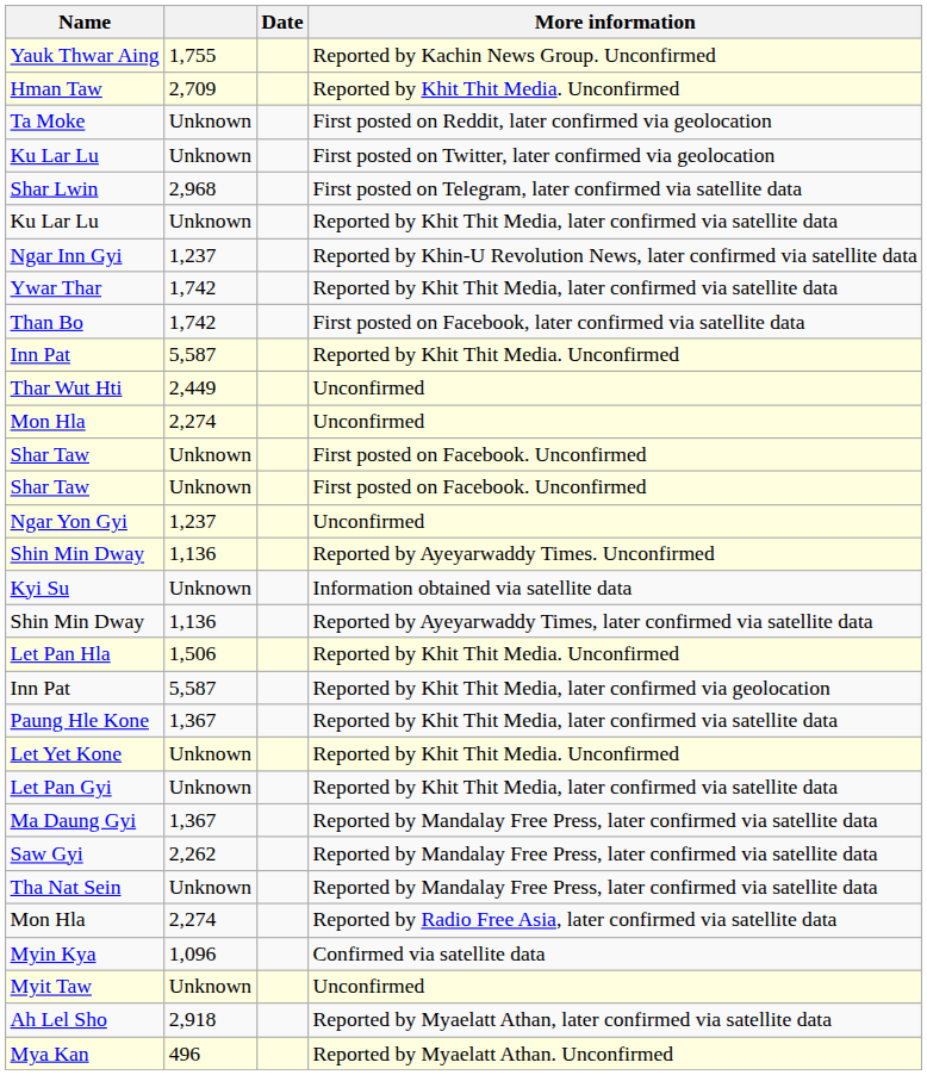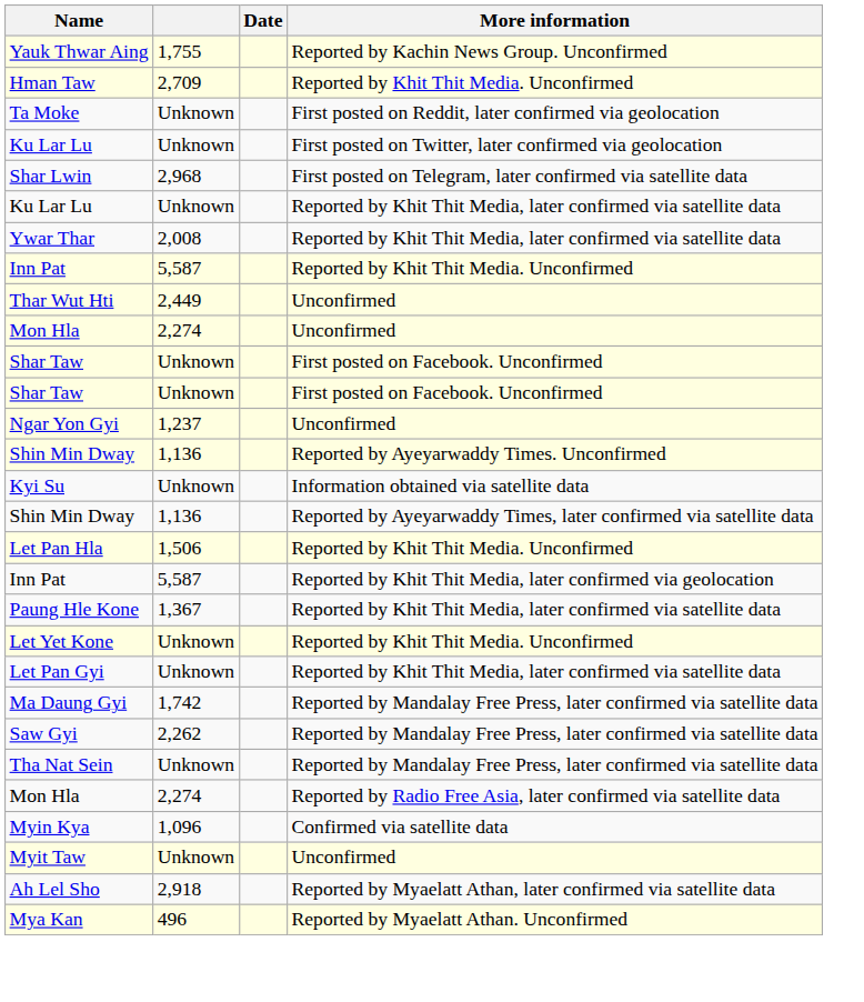- row: Ngar Inn Gyi | 1,237 | Reported by Khin-U Revolution News, later confirmed via satellite data
Ywar Thar | column 2: 1,742 -> 2,008
- row: Than Bo | 1,742 | First posted on Facebook, later confirmed via satellite data
Ma Daung Gyi | column 2: 1,367 -> 1,742
